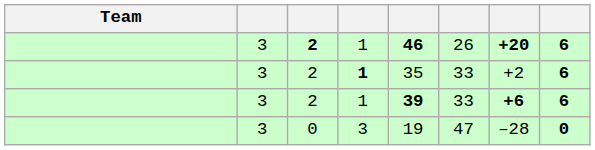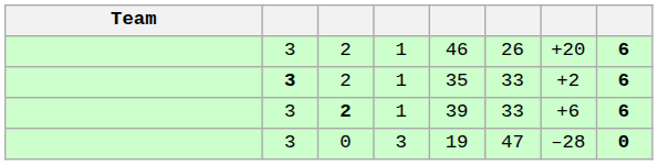row 2 | column 3: bold -> normal
row 2 | column 5: bold -> normal
row 2 | column 7: bold -> normal
row 3 | column 2: normal -> bold
row 3 | column 4: bold -> normal
row 4 | column 3: normal -> bold
row 4 | column 5: bold -> normal
row 4 | column 7: bold -> normal
